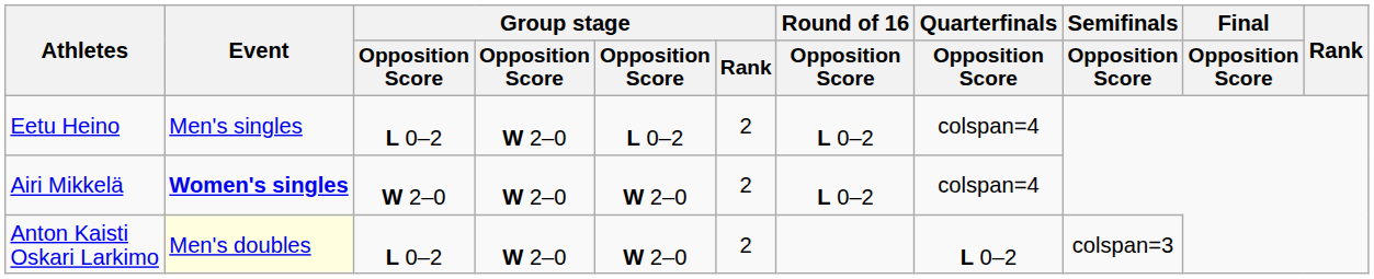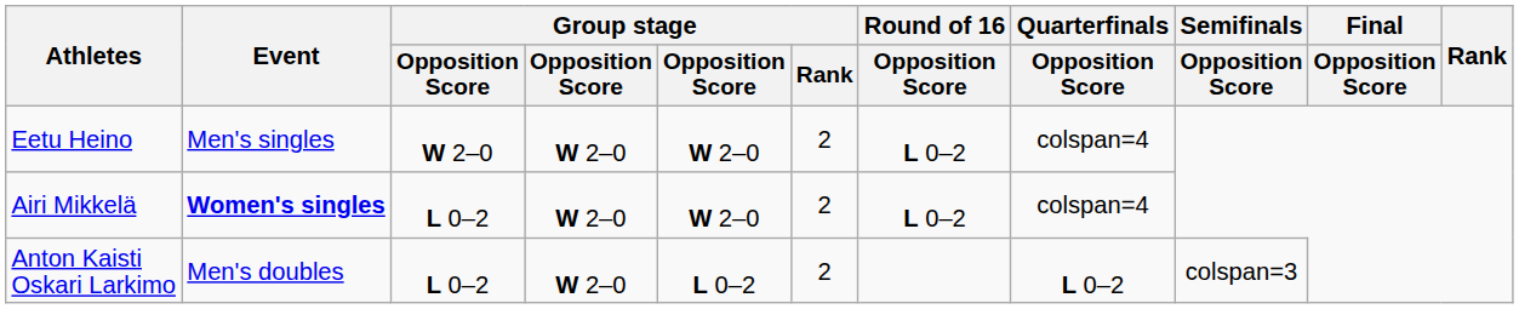Eetu Heino | column 3: L 0–2 -> W 2–0
Eetu Heino | column 5: L 0–2 -> W 2–0
Airi Mikkelä | column 3: W 2–0 -> L 0–2
Anton Kaisti Oskari Larkimo | Event: lightyellow background -> no background
Anton Kaisti Oskari Larkimo | column 5: W 2–0 -> L 0–2
